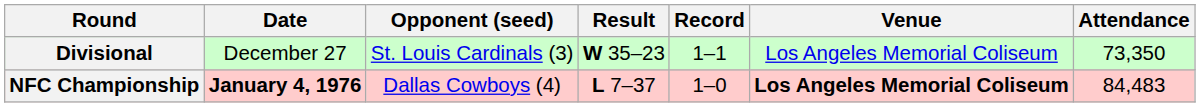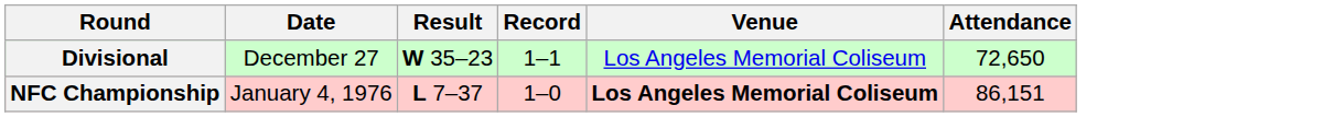- column: Opponent (seed) | St. Louis Cardinals (3) | Dallas Cowboys (4)
Divisional | Attendance: 73,350 -> 72,650
NFC Championship | Date: bold -> normal
NFC Championship | Attendance: 84,483 -> 86,151
